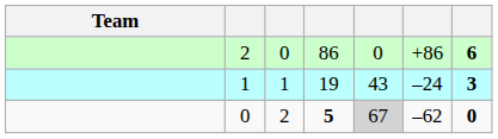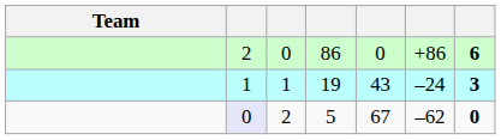row 4 | column 2: no background -> lavender background
row 4 | column 4: bold -> normal
row 4 | column 5: lightgrey background -> no background
